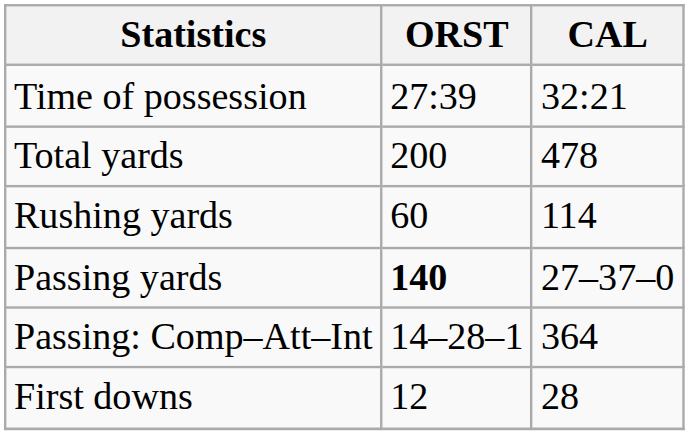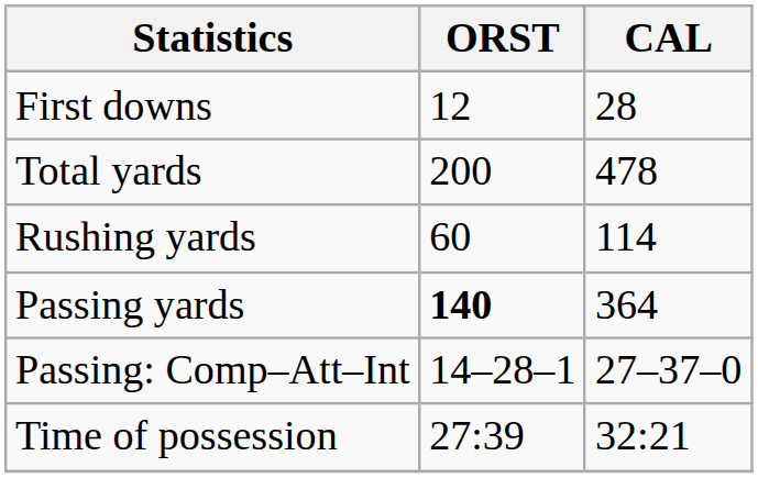rows swapped: First downs <-> Time of possession
Passing yards | CAL: 27–37–0 -> 364
Passing: Comp–Att–Int | CAL: 364 -> 27–37–0
